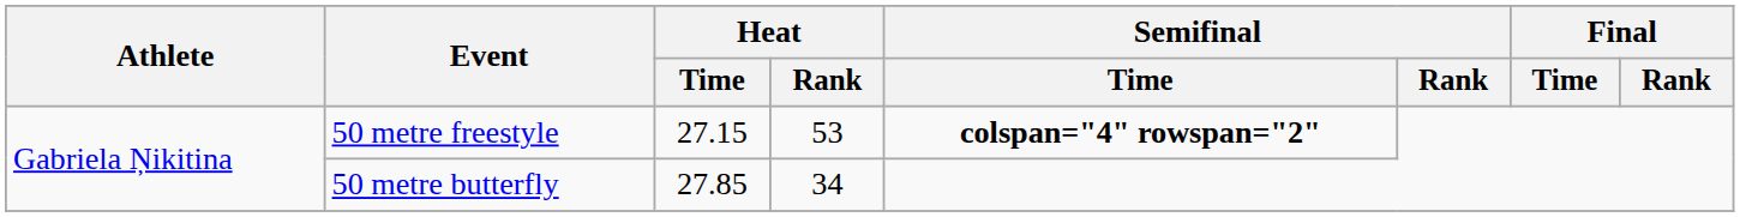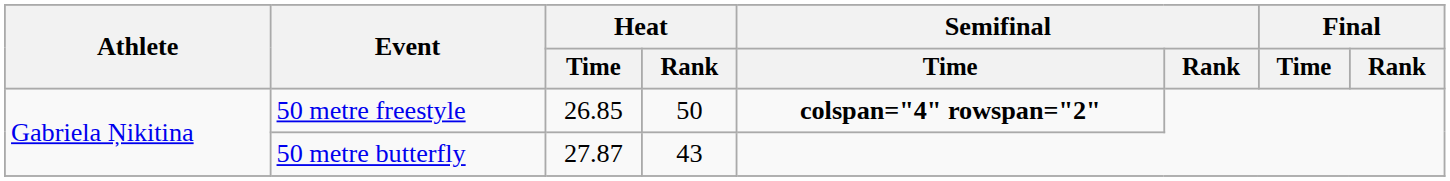50 metre freestyle | Heat / Time: 27.15 -> 26.85
50 metre freestyle | Heat / Rank: 53 -> 50
50 metre butterfly | Heat / Time: 27.85 -> 27.87
50 metre butterfly | Heat / Rank: 34 -> 43
